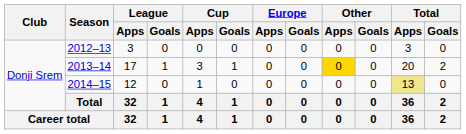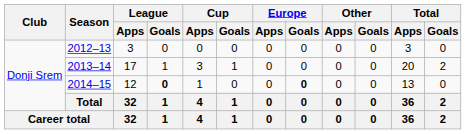2013–14 | Other / Apps: gold background -> no background
2014–15 | League / Goals: normal -> bold
2014–15 | Europe / Goals: normal -> bold
2014–15 | Total / Apps: khaki background -> no background
